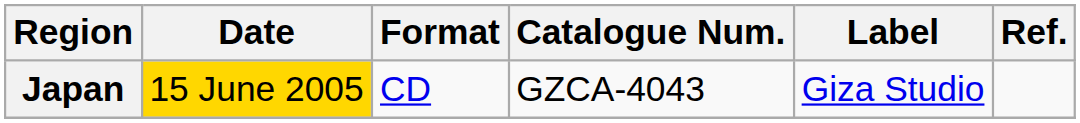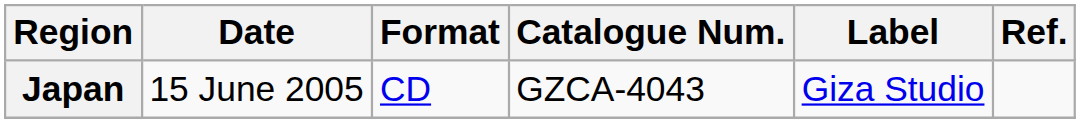Japan | Date: gold background -> no background
